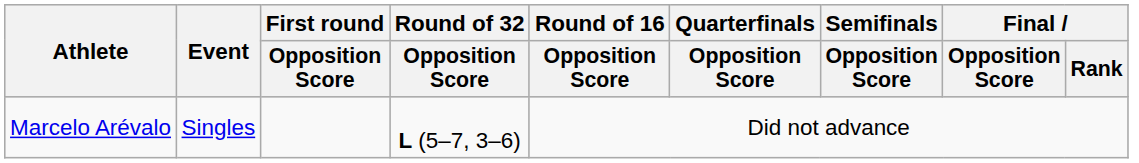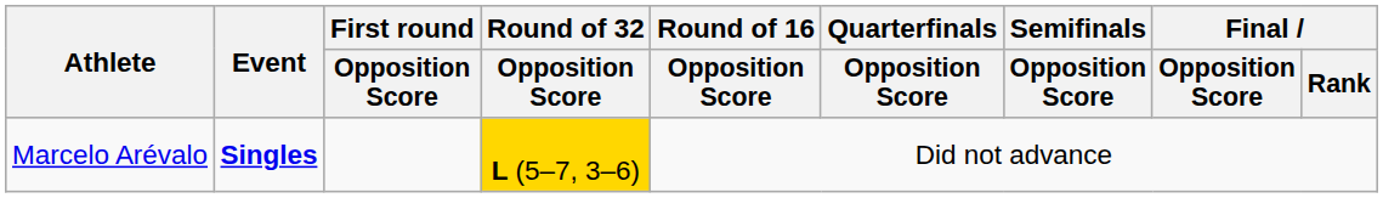Marcelo Arévalo | Event: normal -> bold
Marcelo Arévalo | Round of 32 / Opposition Score: no background -> gold background
